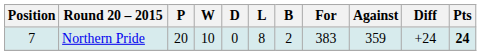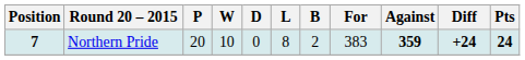Northern Pride | Position: normal -> bold
Northern Pride | Against: normal -> bold
Northern Pride | Diff: normal -> bold
